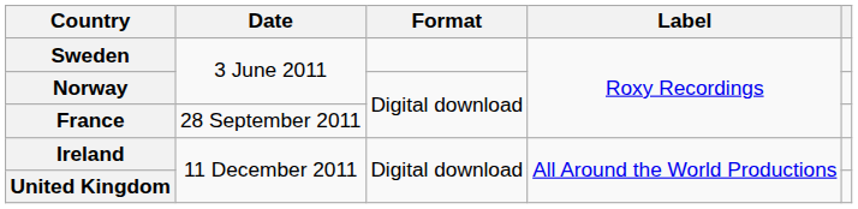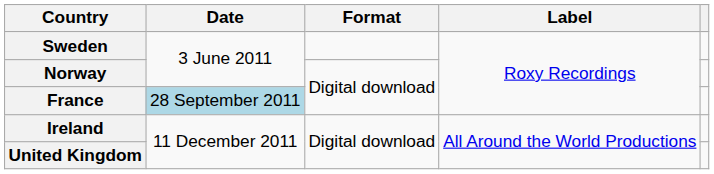France | Date: no background -> lightblue background
